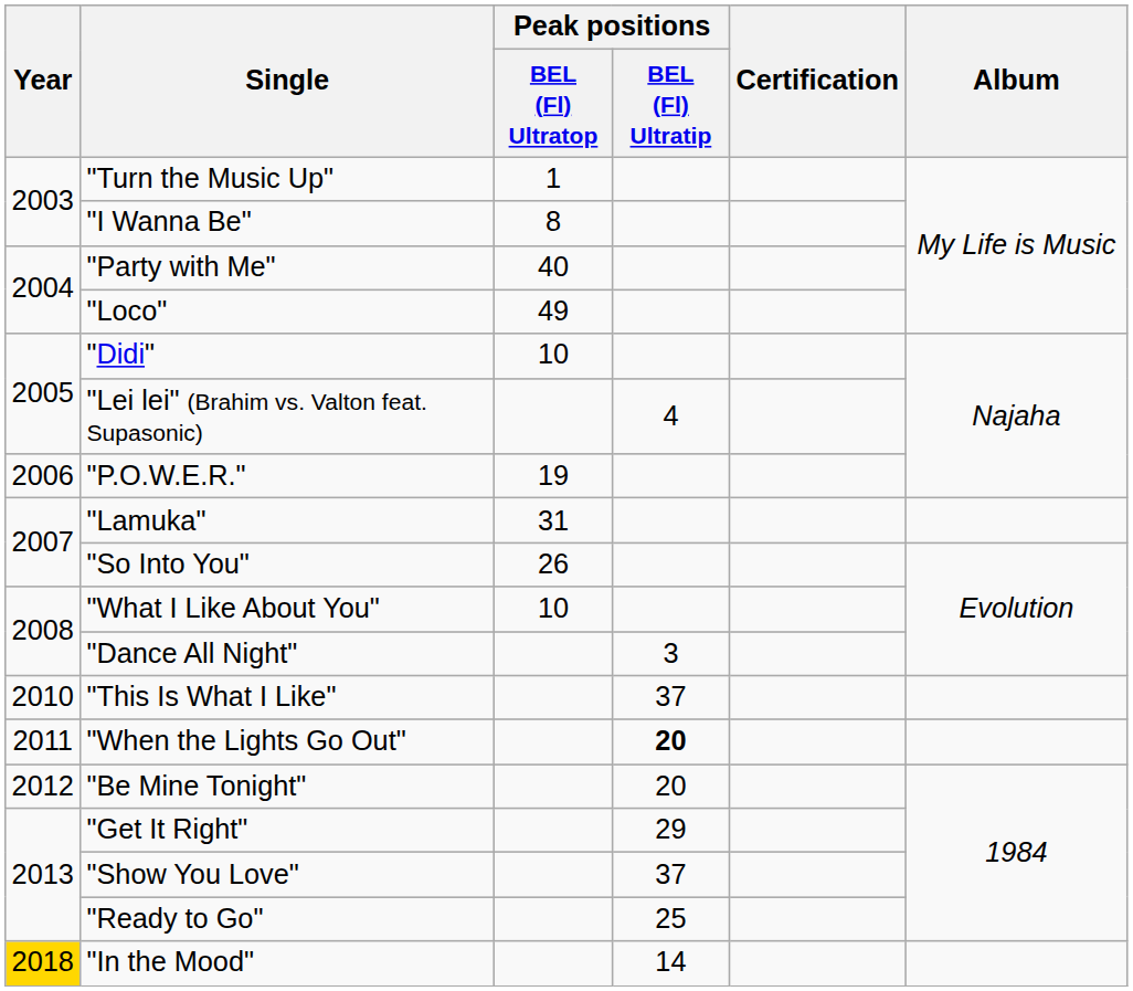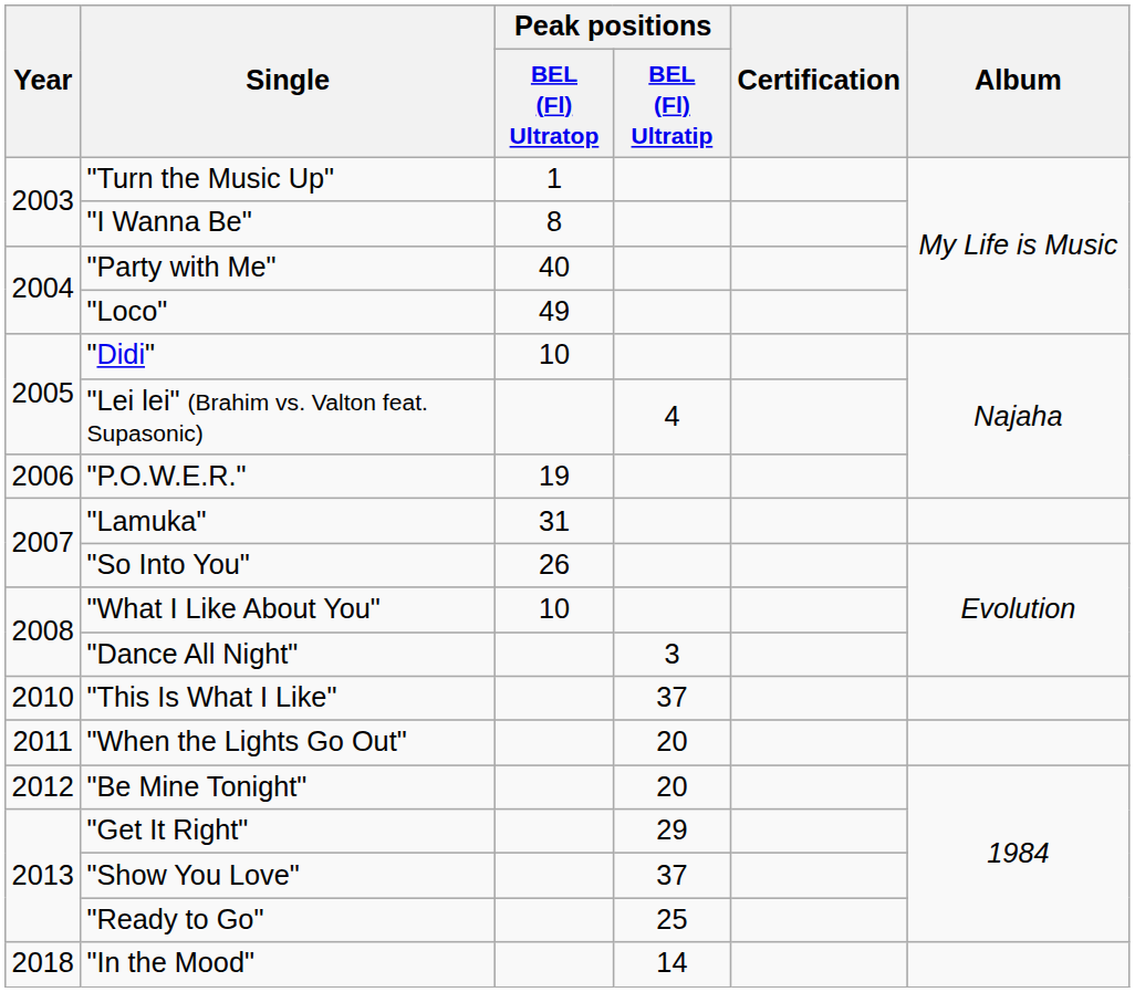"When the Lights Go Out" | Peak positions / BEL (Fl) Ultratip: bold -> normal
"In the Mood" | Year: gold background -> no background
